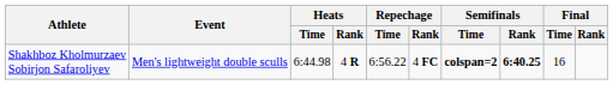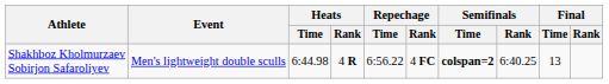Shakhboz Kholmurzaev Sobirjon Safaroliyev | Semifinals / Rank: bold -> normal
Shakhboz Kholmurzaev Sobirjon Safaroliyev | Final / Time: 16 -> 13
